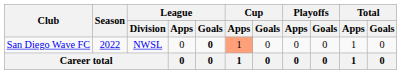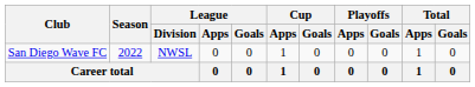San Diego Wave FC | League / Goals: bold -> normal
San Diego Wave FC | Cup / Apps: lightsalmon background -> no background
